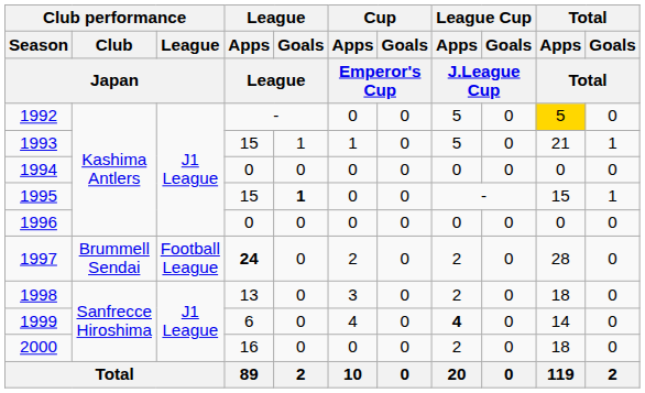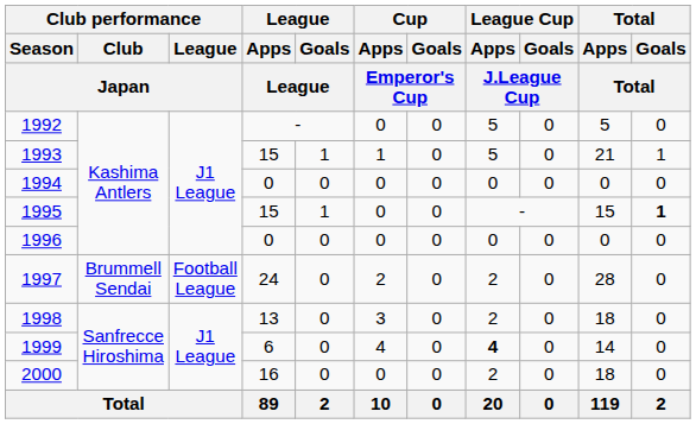1992 | Total / Apps / Total: gold background -> no background
1995 | League / Goals / League: bold -> normal
1995 | Total / Goals / Total: normal -> bold
1997 | League / Apps / League: bold -> normal
